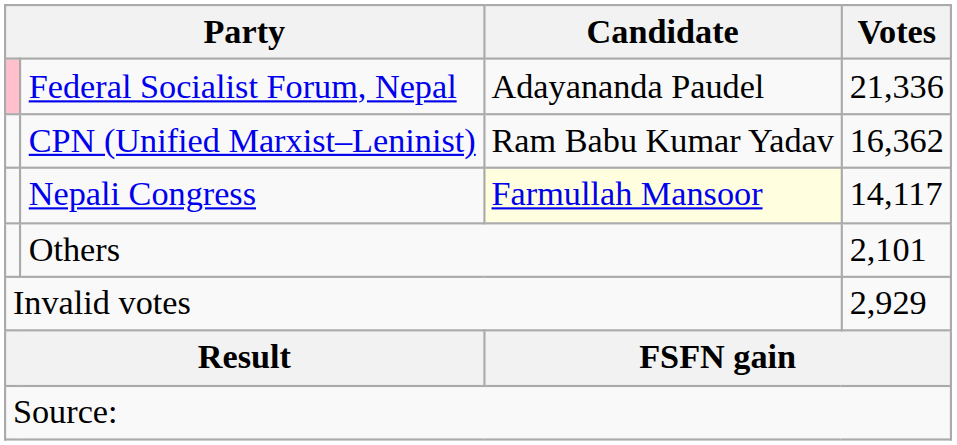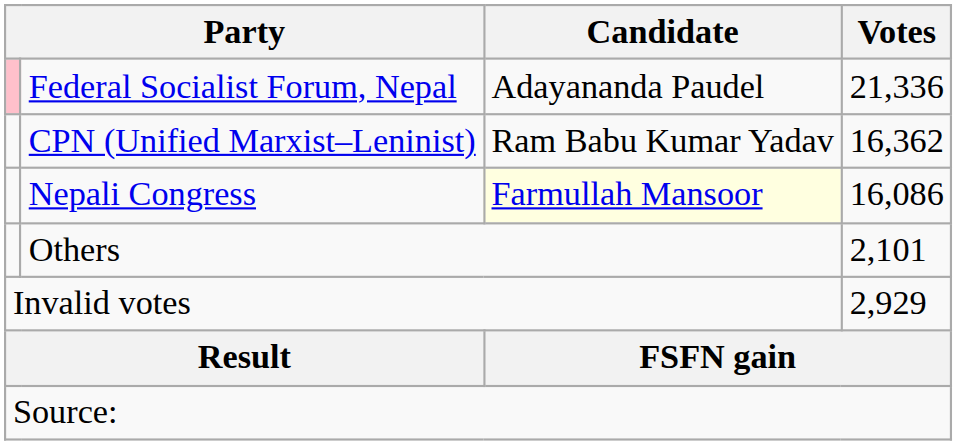Nepali Congress | Votes: 14,117 -> 16,086
